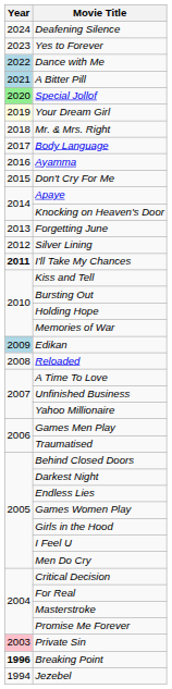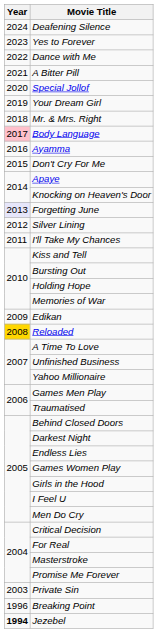Dance with Me | Year: lightblue background -> no background
A Bitter Pill | Year: lightblue background -> no background
Special Jollof | Year: lightgreen background -> no background
Your Dream Girl | Year: lightyellow background -> no background
Body Language | Year: no background -> pink background
Forgetting June | Year: no background -> lavender background
I'll Take My Chances | Year: bold -> normal
Edikan | Year: lightblue background -> no background
Reloaded | Year: no background -> gold background
Private Sin | Year: pink background -> no background
Breaking Point | Year: bold -> normal
Jezebel | Year: normal -> bold
